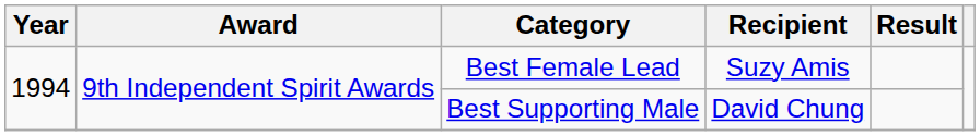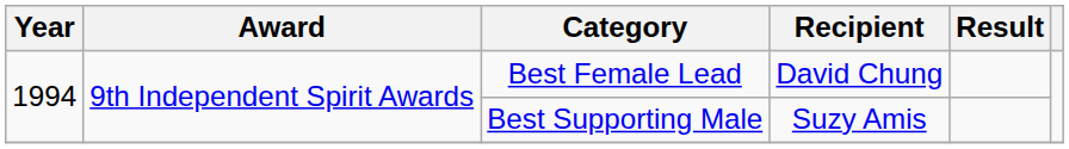Best Female Lead | Recipient: Suzy Amis -> David Chung
Best Supporting Male | Recipient: David Chung -> Suzy Amis
